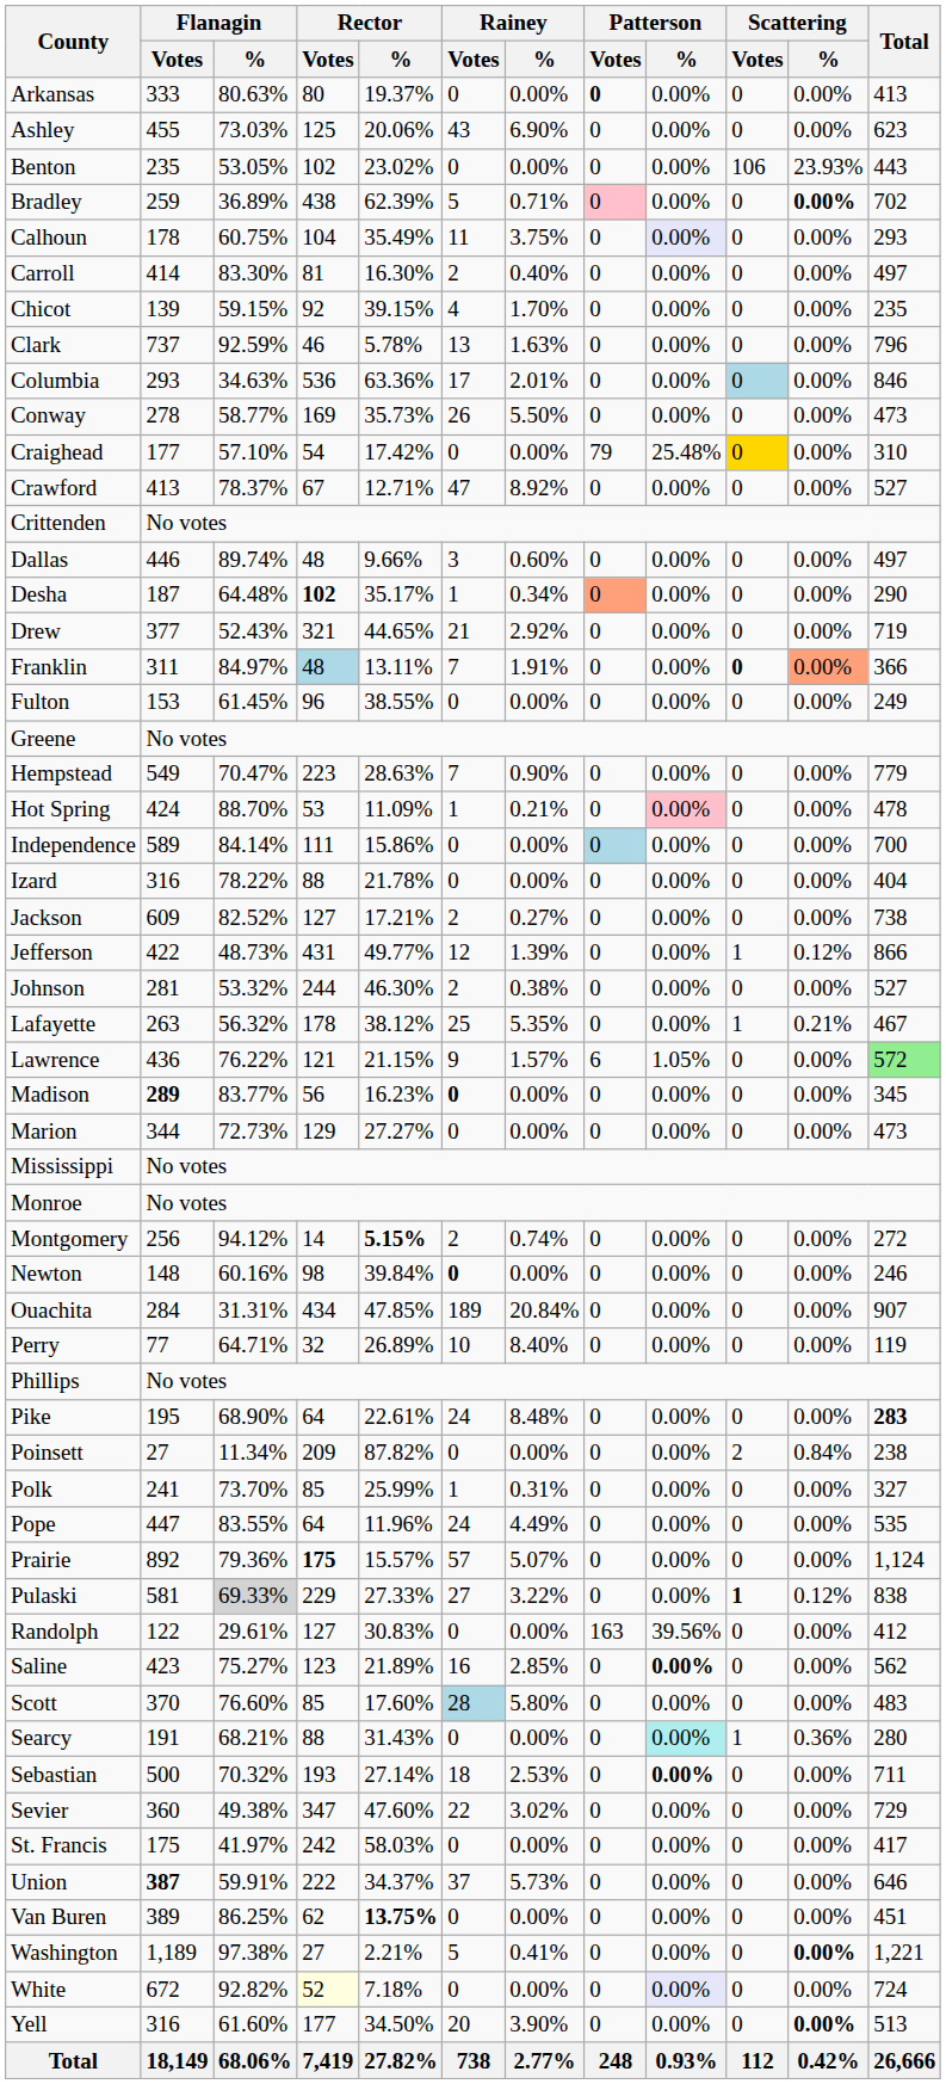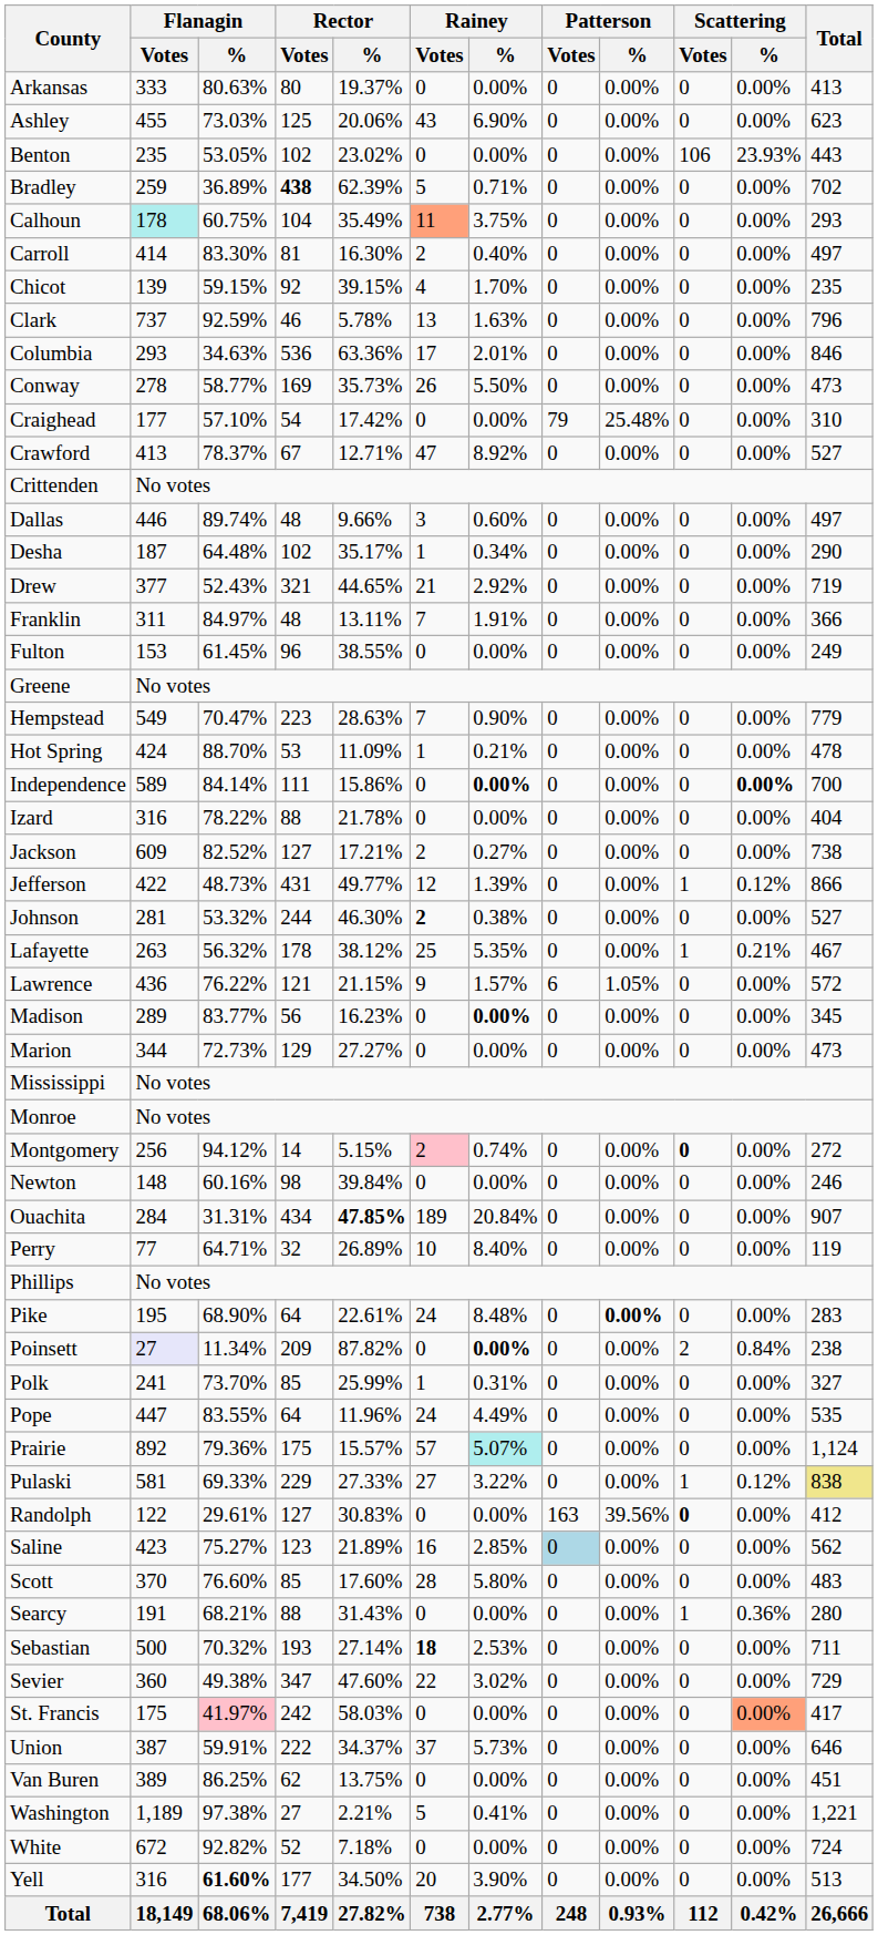Arkansas | Patterson / Votes: bold -> normal
Bradley | Rector / Votes: normal -> bold
Bradley | Patterson / Votes: pink background -> no background
Bradley | Scattering / %: bold -> normal
Calhoun | Flanagin / Votes: no background -> paleturquoise background
Calhoun | Rainey / Votes: no background -> lightsalmon background
Calhoun | Patterson / %: lavender background -> no background
Columbia | Scattering / Votes: lightblue background -> no background
Craighead | Scattering / Votes: gold background -> no background
Desha | Rector / Votes: bold -> normal
Desha | Patterson / Votes: lightsalmon background -> no background
Franklin | Rector / Votes: lightblue background -> no background
Franklin | Scattering / Votes: bold -> normal
Franklin | Scattering / %: lightsalmon background -> no background
Hot Spring | Patterson / %: pink background -> no background
Independence | Rainey / %: normal -> bold
Independence | Patterson / Votes: lightblue background -> no background
Independence | Scattering / %: normal -> bold
Johnson | Rainey / Votes: normal -> bold
Lawrence | Total: lightgreen background -> no background
Madison | Flanagin / Votes: bold -> normal
Madison | Rainey / Votes: bold -> normal
Madison | Rainey / %: normal -> bold
Montgomery | Rector / %: bold -> normal
Montgomery | Rainey / Votes: no background -> pink background
Montgomery | Scattering / Votes: normal -> bold
Newton | Rainey / Votes: bold -> normal
Ouachita | Rector / %: normal -> bold
Pike | Patterson / %: normal -> bold
Pike | Total: bold -> normal
Poinsett | Flanagin / Votes: no background -> lavender background
Poinsett | Rainey / %: normal -> bold
Prairie | Rector / Votes: bold -> normal
Prairie | Rainey / %: no background -> paleturquoise background
Pulaski | Flanagin / %: lightgrey background -> no background
Pulaski | Scattering / Votes: bold -> normal
Pulaski | Total: no background -> khaki background
Randolph | Scattering / Votes: normal -> bold
Saline | Patterson / Votes: no background -> lightblue background
Saline | Patterson / %: bold -> normal
Scott | Rainey / Votes: lightblue background -> no background
Searcy | Patterson / %: paleturquoise background -> no background
Sebastian | Rainey / Votes: normal -> bold
Sebastian | Patterson / %: bold -> normal
St. Francis | Flanagin / %: no background -> pink background
St. Francis | Scattering / %: no background -> lightsalmon background
Union | Flanagin / Votes: bold -> normal
Van Buren | Rector / %: bold -> normal
Washington | Scattering / %: bold -> normal
White | Rector / Votes: lightyellow background -> no background
White | Patterson / %: lavender background -> no background
Yell | Flanagin / %: normal -> bold
Yell | Scattering / %: bold -> normal
